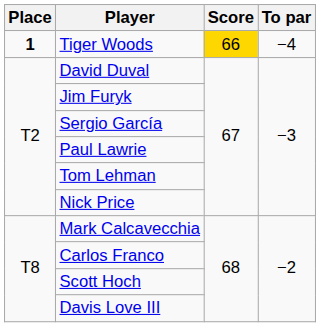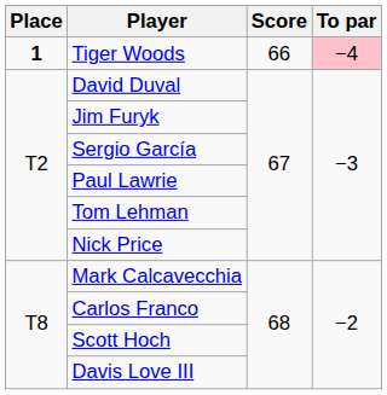Tiger Woods | Score: gold background -> no background
Tiger Woods | To par: no background -> pink background
